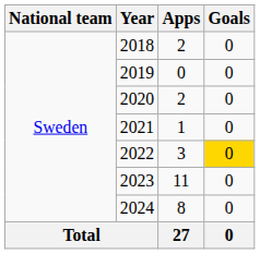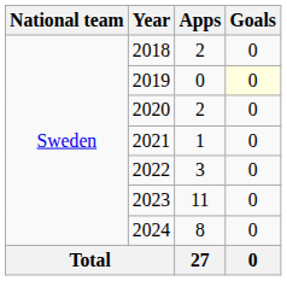2019 | Goals: no background -> lightyellow background
2022 | Goals: gold background -> no background
